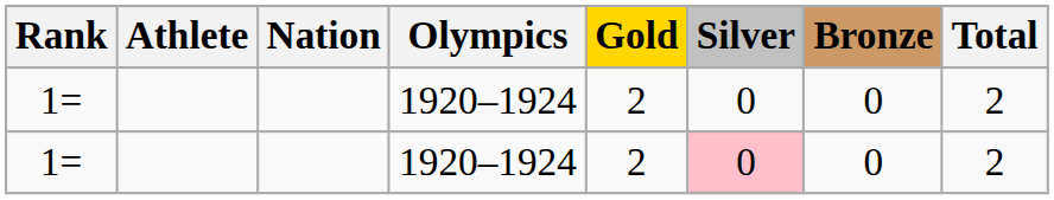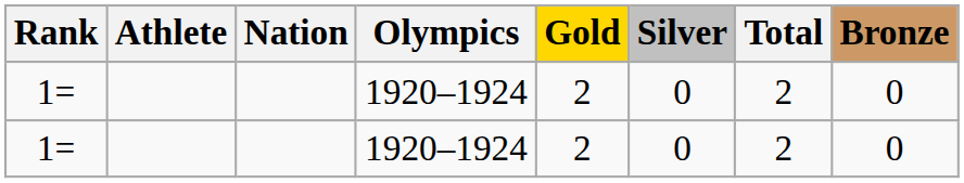columns swapped: Bronze <-> Total
row 3 | Silver: pink background -> no background
